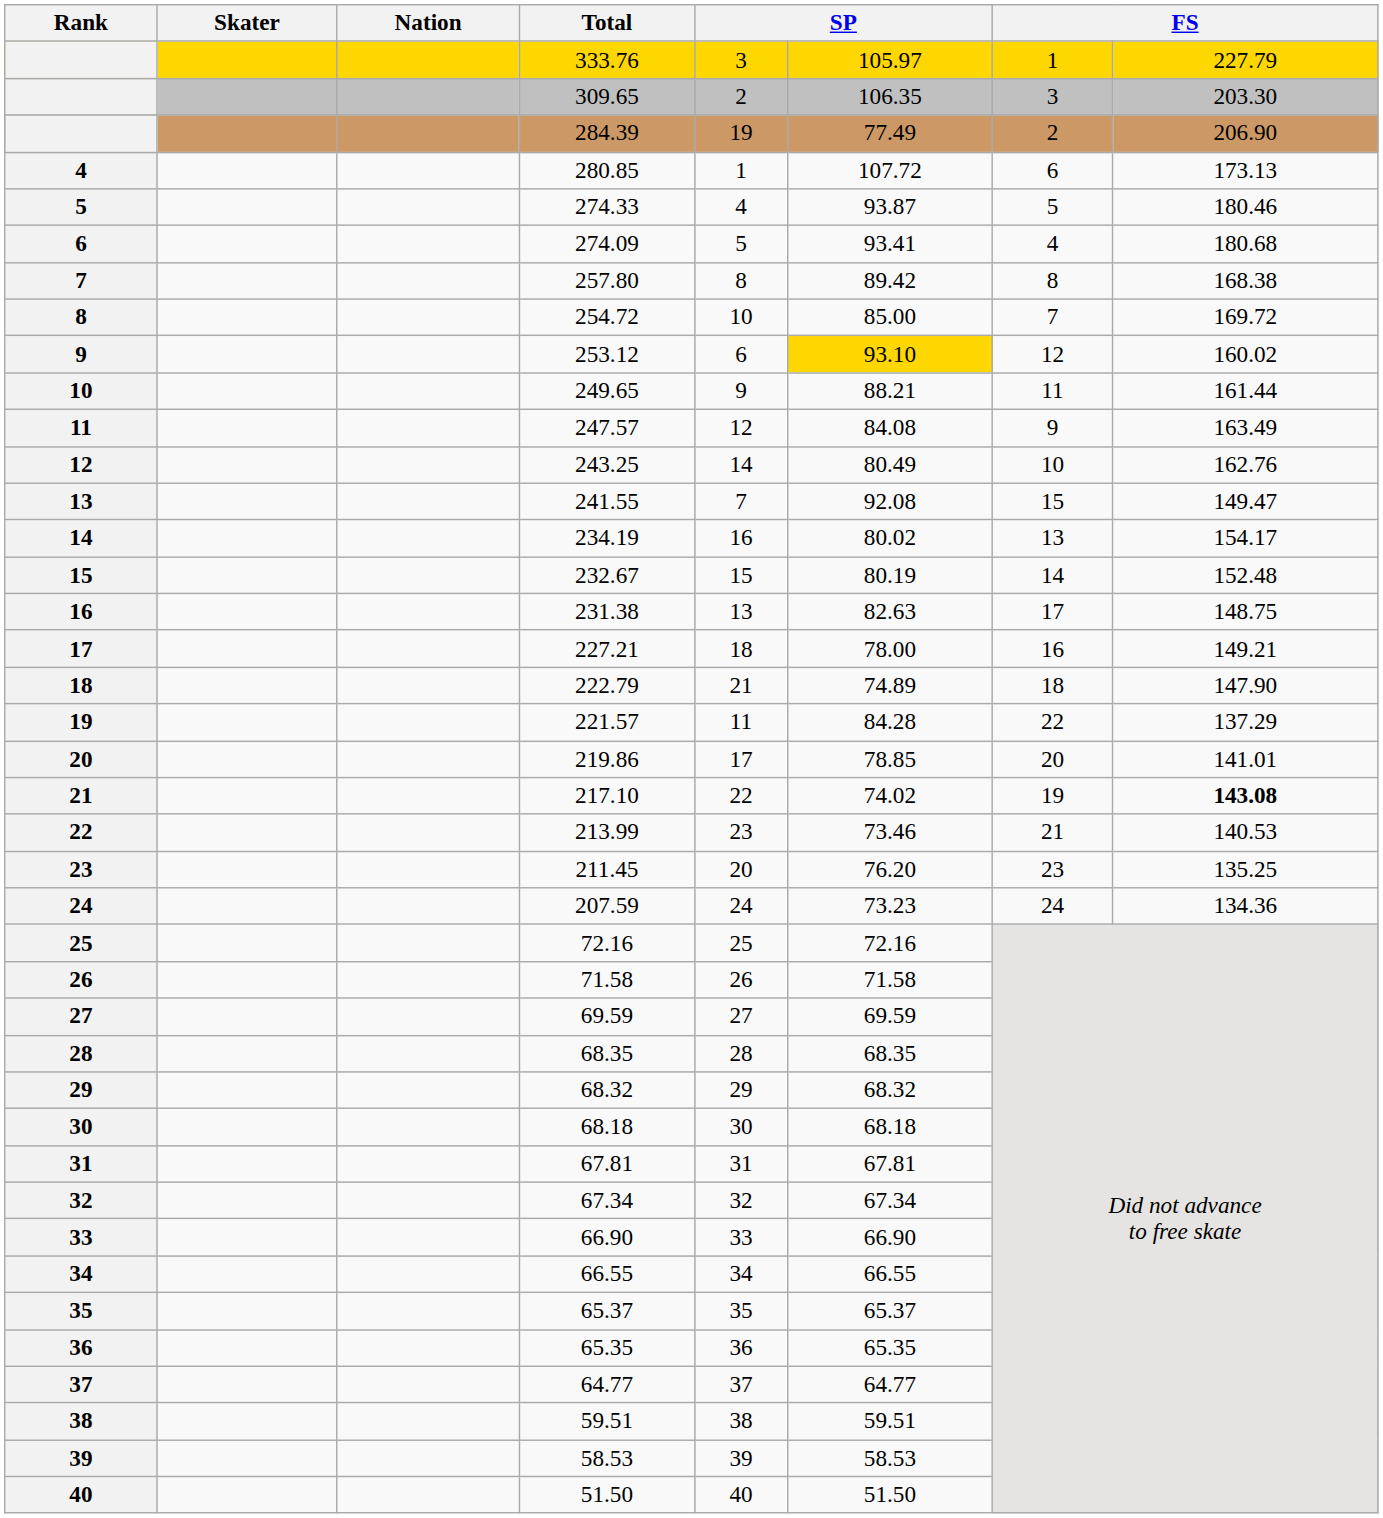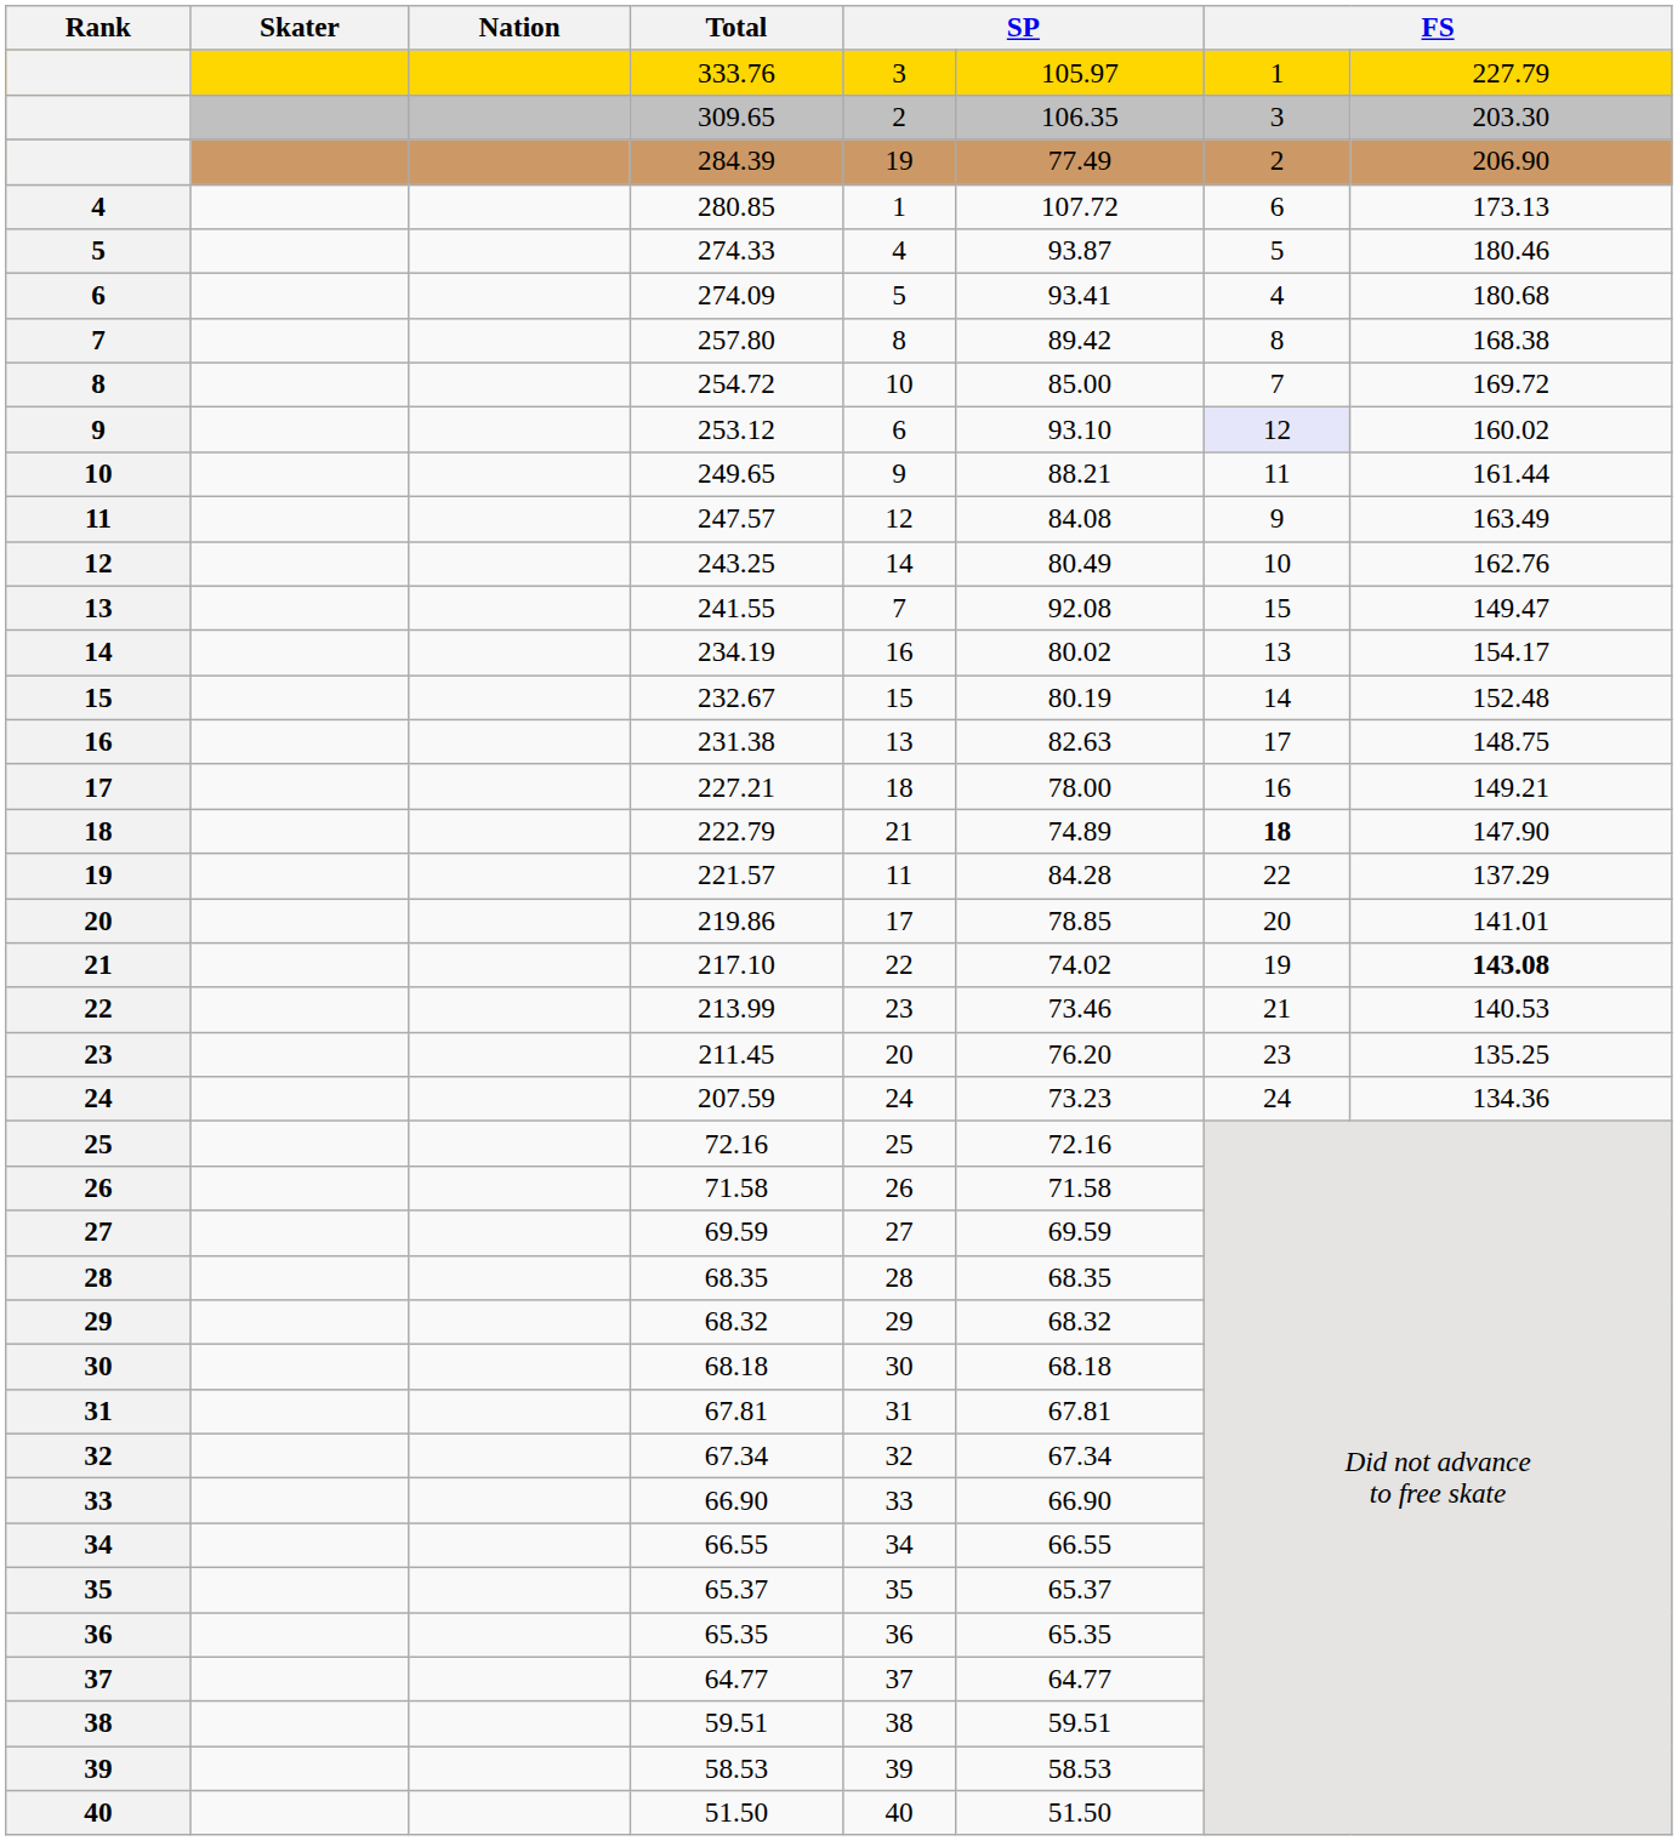253.12 | column 6: gold background -> no background
253.12 | column 7: no background -> lavender background
222.79 | column 7: normal -> bold
